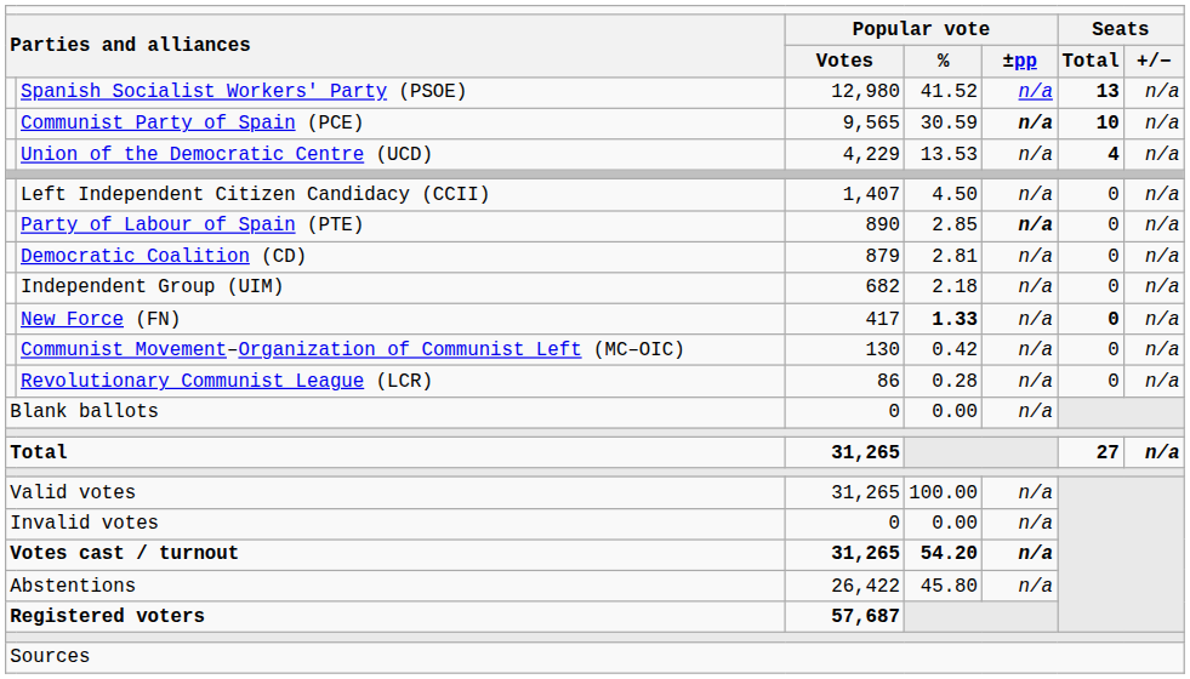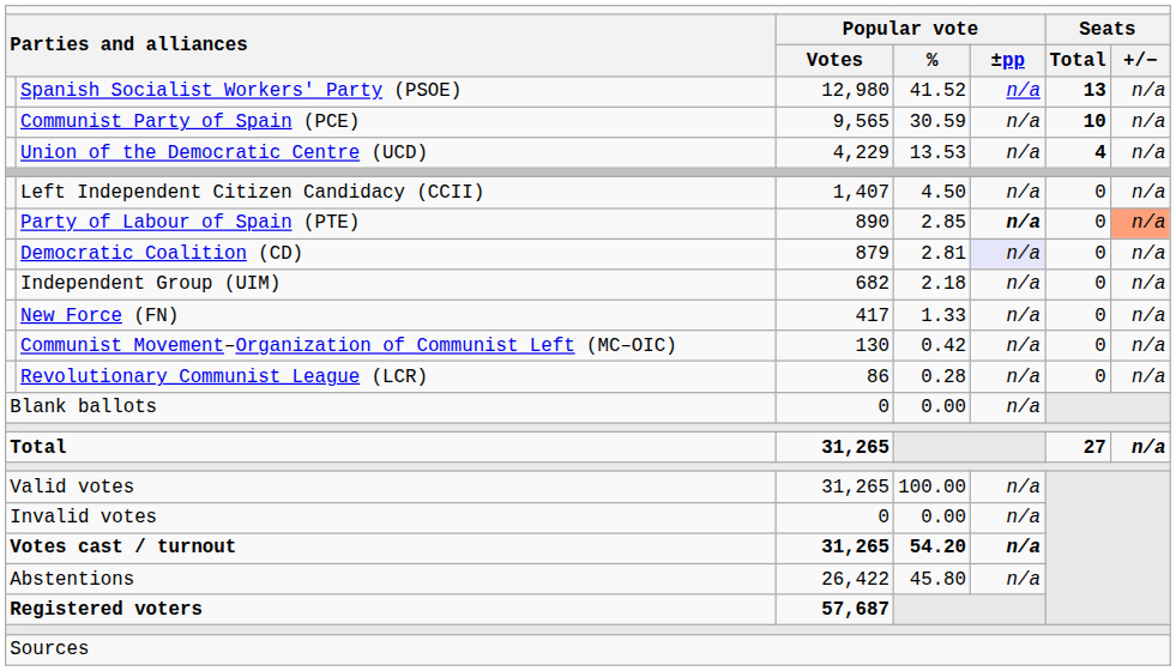Communist Party of Spain (PCE) | column 5: bold -> normal
Party of Labour of Spain (PTE) | column 7: no background -> lightsalmon background
Democratic Coalition (CD) | column 5: no background -> lavender background
New Force (FN) | column 4: bold -> normal
New Force (FN) | column 6: bold -> normal
